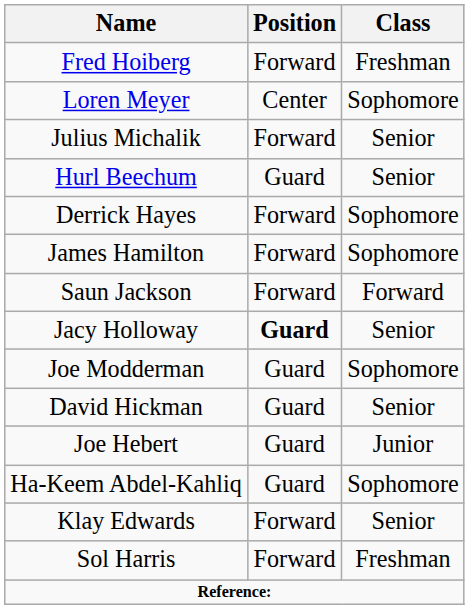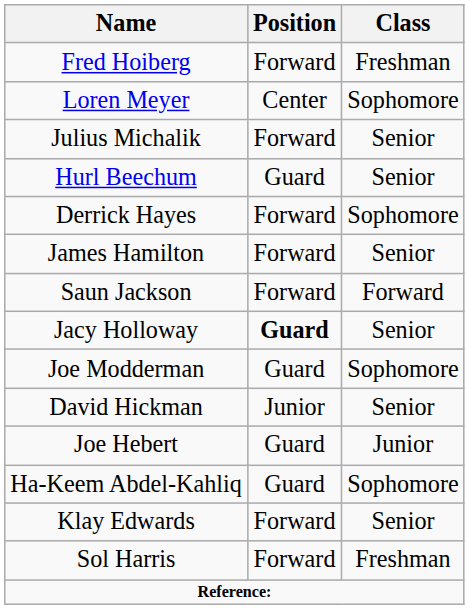James Hamilton | Class: Sophomore -> Senior
David Hickman | Position: Guard -> Junior
